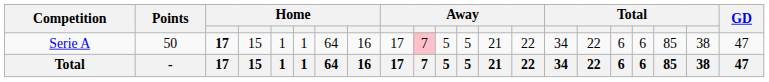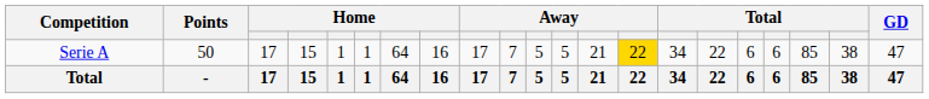Serie A | column 3: bold -> normal
Serie A | column 10: pink background -> no background
Serie A | column 14: no background -> gold background
